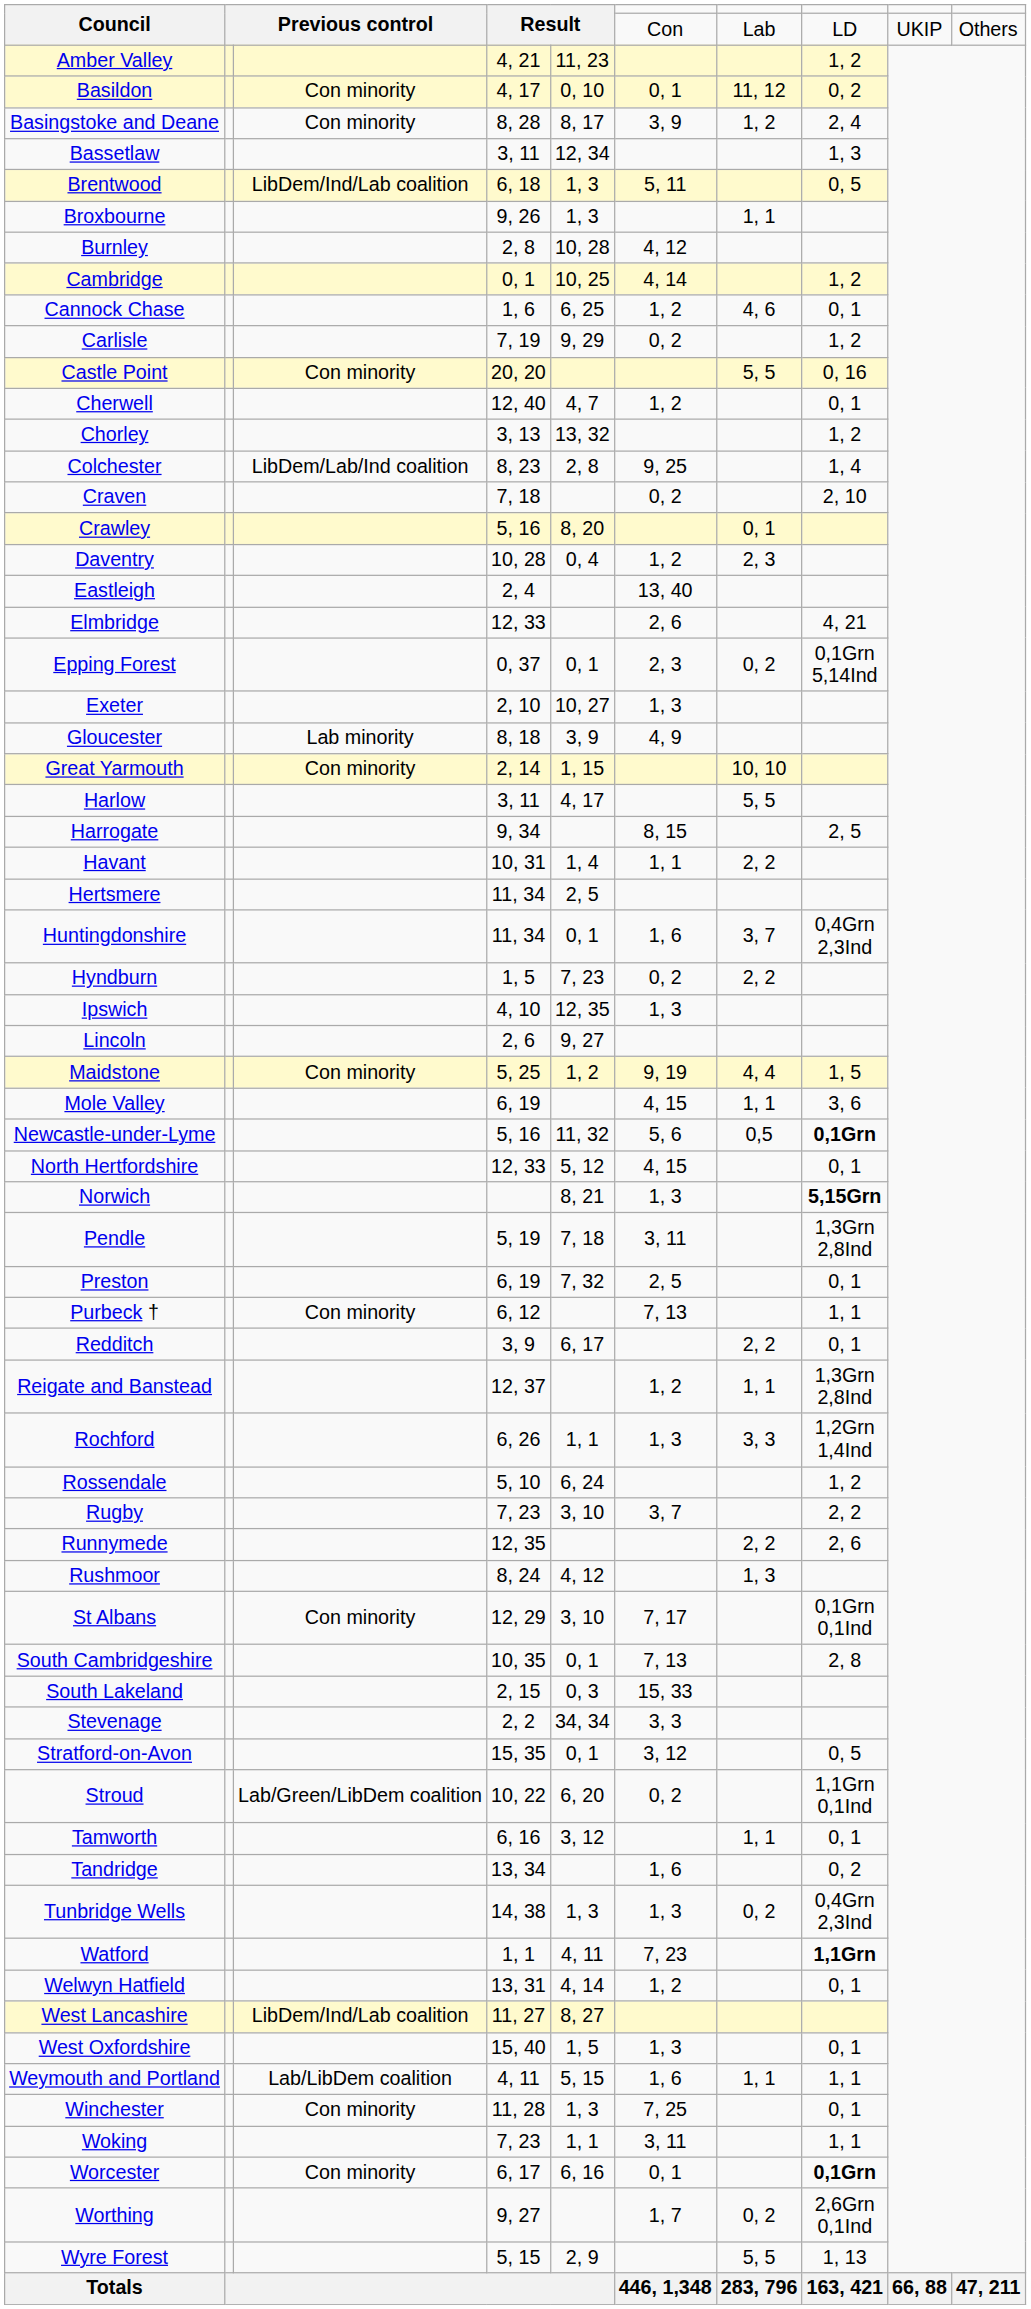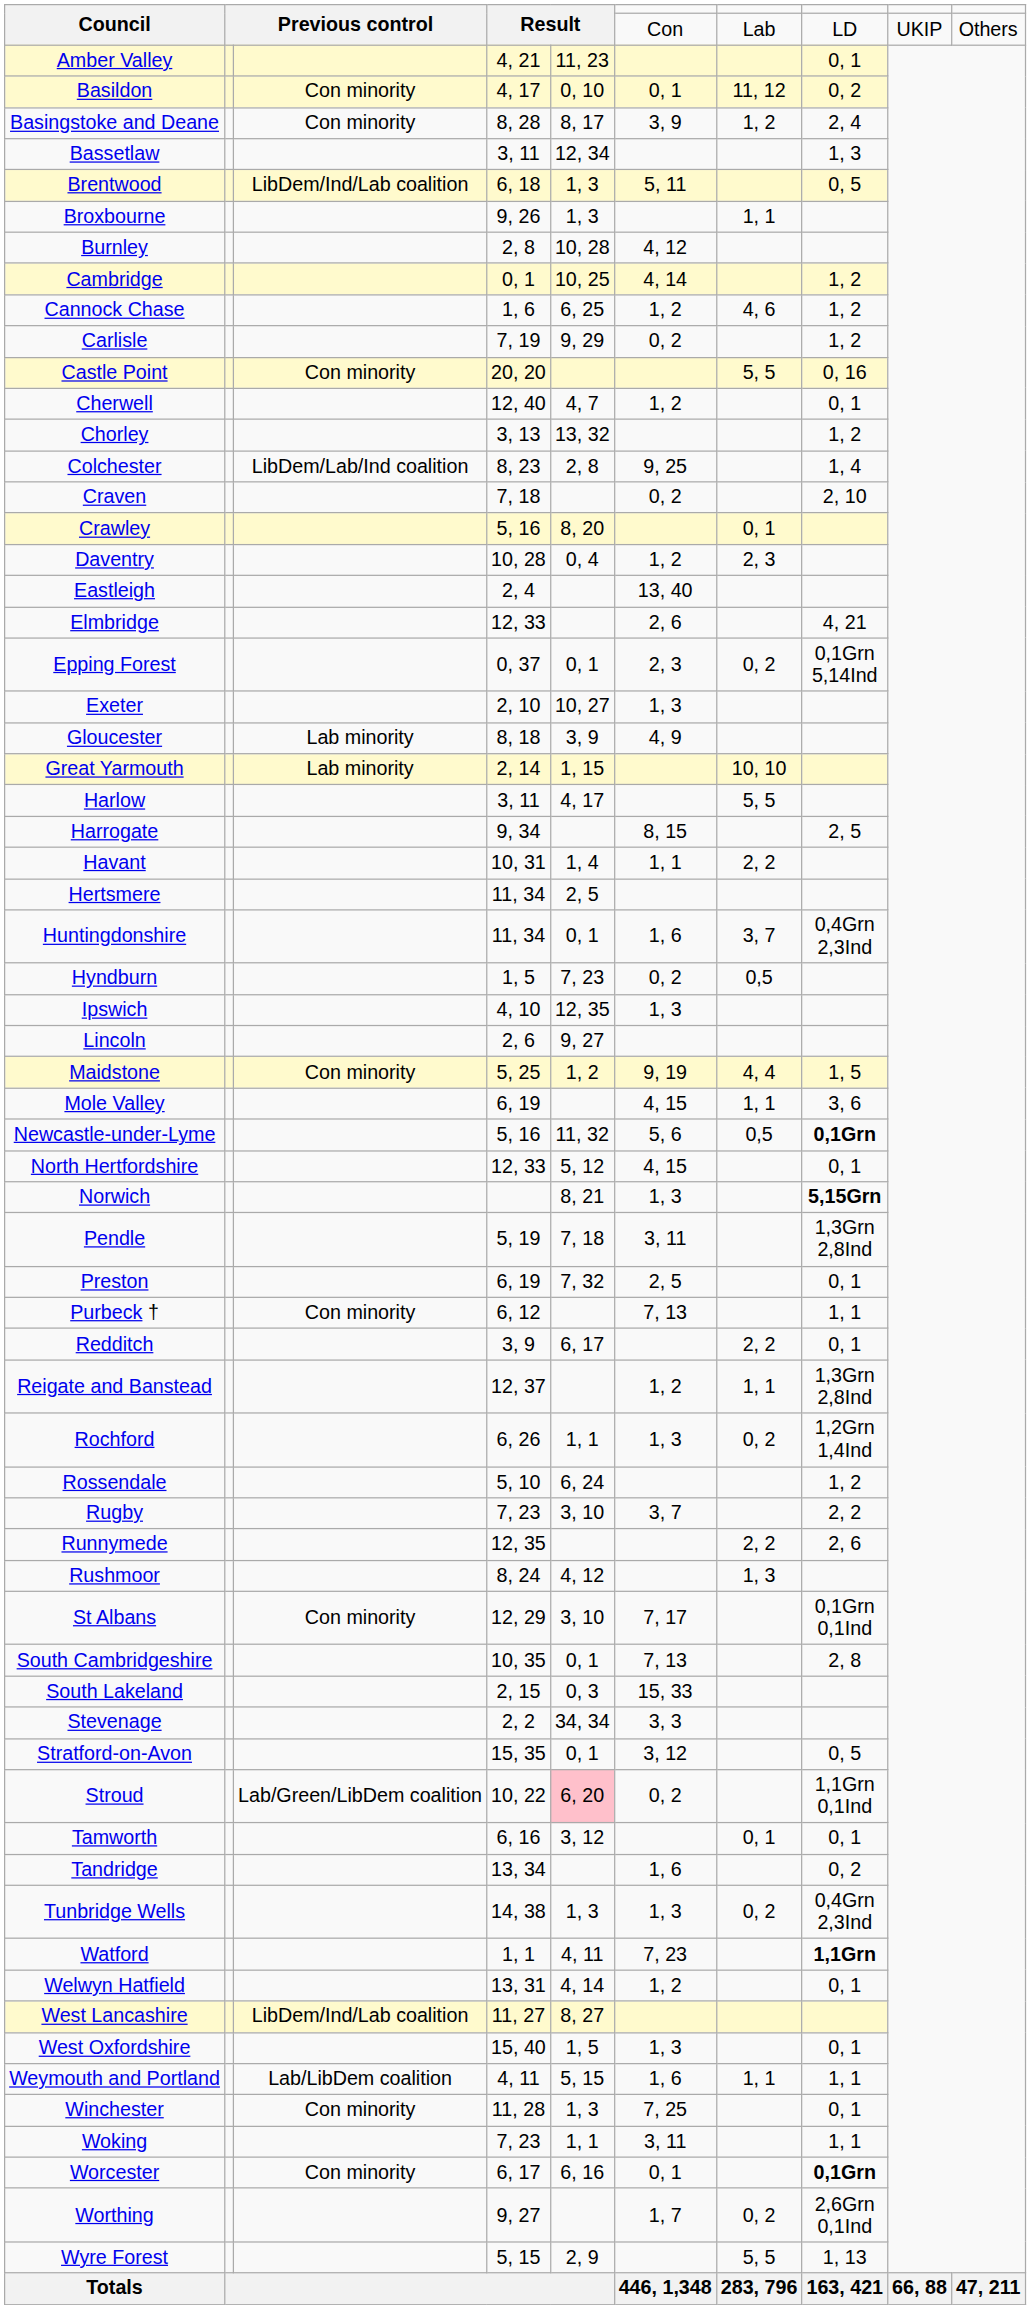Amber Valley | column 8: 1, 2 -> 0, 1
Cannock Chase | column 8: 0, 1 -> 1, 2
Great Yarmouth | column 3: Con minority -> Lab minority
Hyndburn | column 7: 2, 2 -> 0,5
Rochford | column 7: 3, 3 -> 0, 2
Stroud | column 5: no background -> pink background
Tamworth | column 7: 1, 1 -> 0, 1
